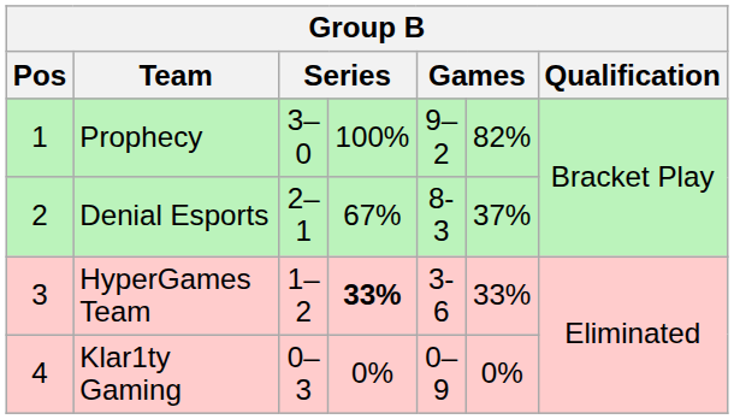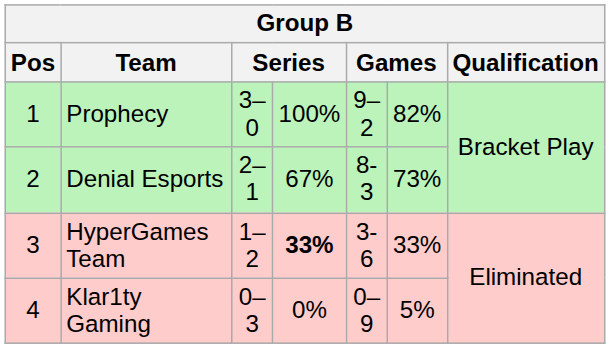Denial Esports | column 6: 37% -> 73%
Klar1ty Gaming | column 6: 0% -> 5%
